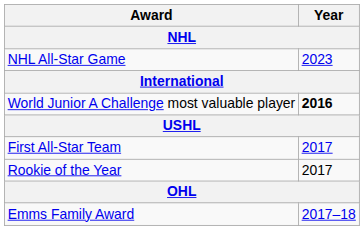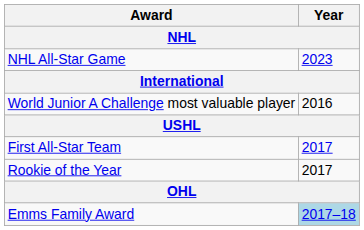World Junior A Challenge most valuable player | Year: bold -> normal
Emms Family Award | Year: no background -> lightblue background
